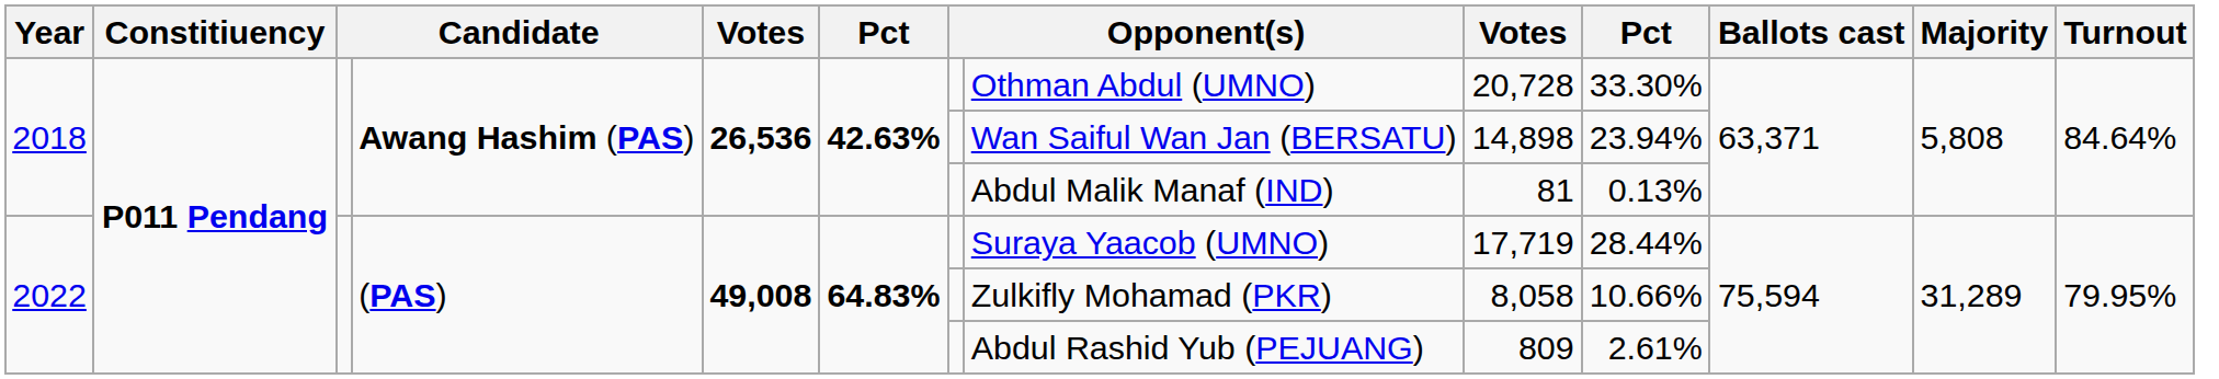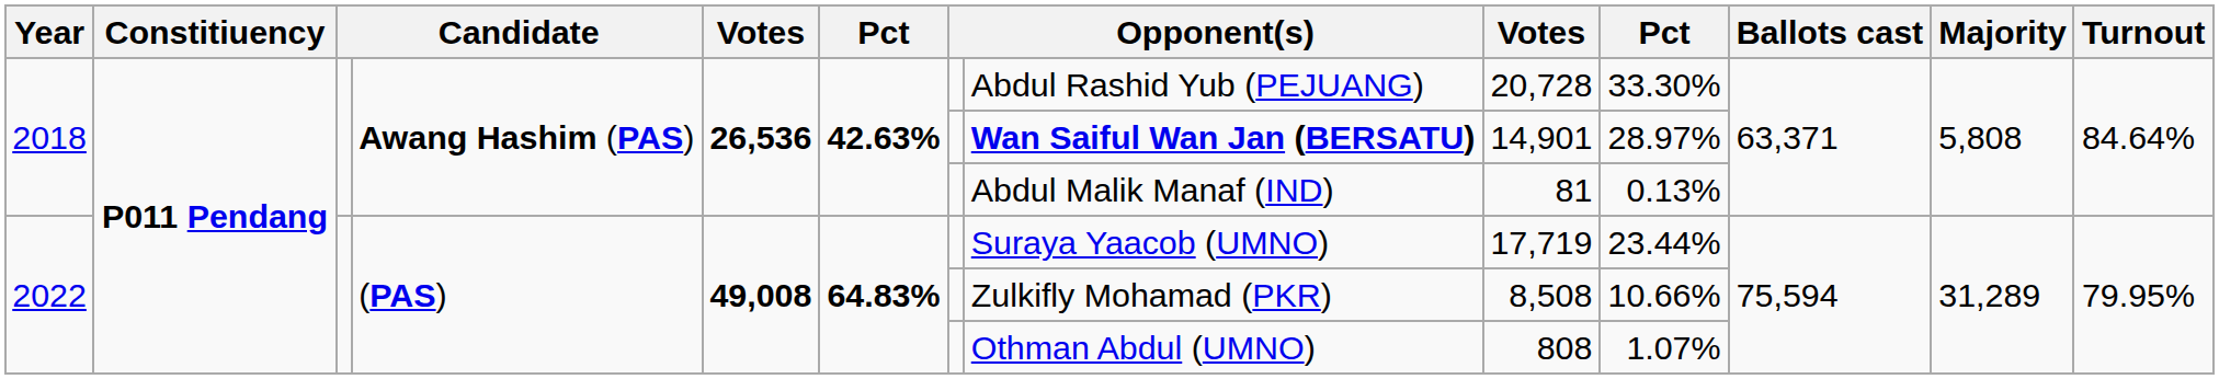row 2 | column 8: Othman Abdul (UMNO) -> Abdul Rashid Yub (PEJUANG)
row 3 | column 8: normal -> bold
row 3 | column 9: 14,898 -> 14,901
row 3 | column 10: 23.94% -> 28.97%
row 5 | column 10: 28.44% -> 23.44%
row 6 | column 9: 8,058 -> 8,508
row 7 | column 8: Abdul Rashid Yub (PEJUANG) -> Othman Abdul (UMNO)
row 7 | column 9: 809 -> 808
row 7 | column 10: 2.61% -> 1.07%
